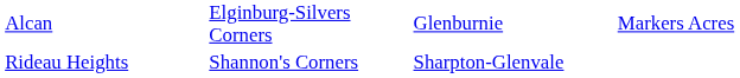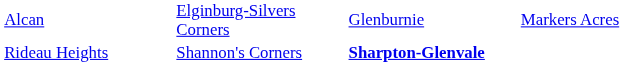Rideau Heights | column 3: normal -> bold
